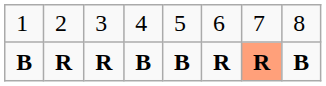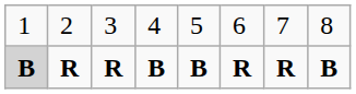row 2 | column 1: no background -> lightgrey background
row 2 | column 7: lightsalmon background -> no background
